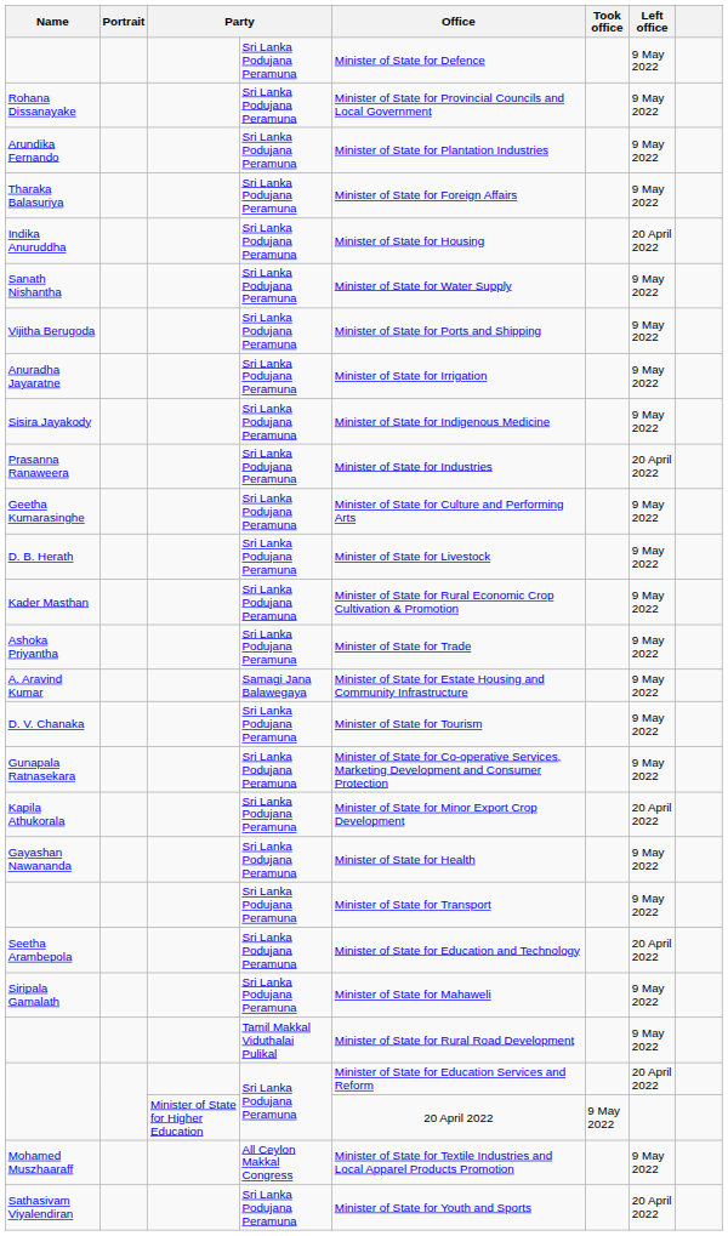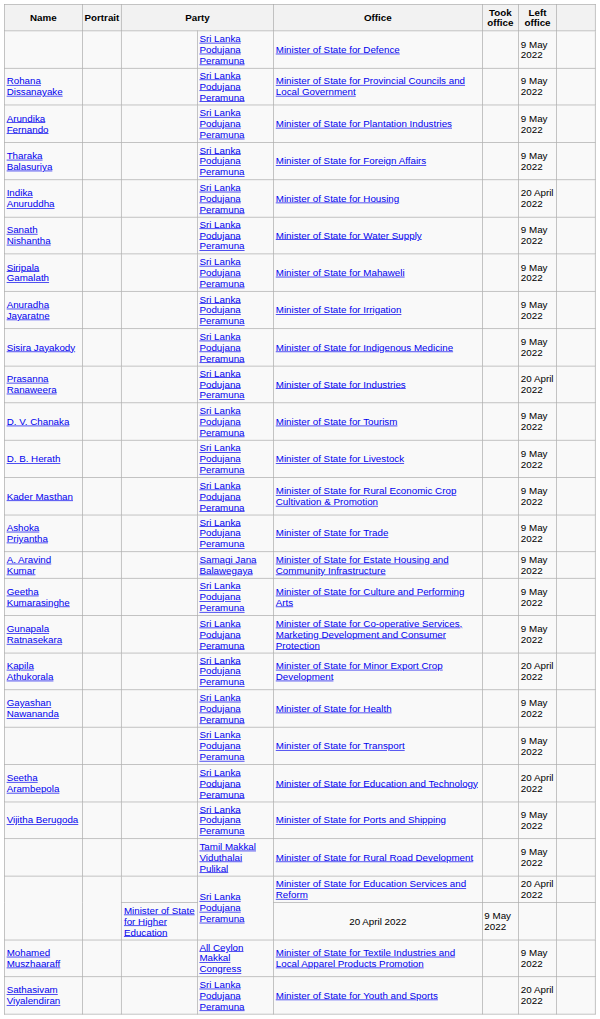rows swapped: Siripala Gamalath <-> Vijitha Berugoda
rows swapped: D. V. Chanaka <-> Geetha Kumarasinghe
